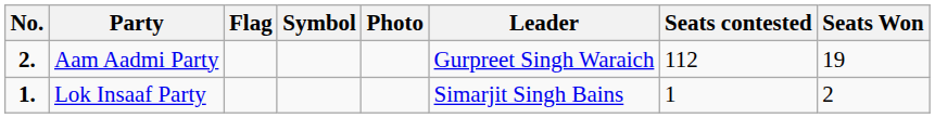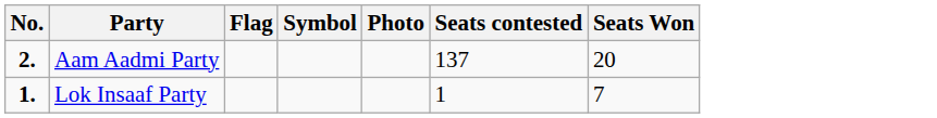- column: Leader | Gurpreet Singh Waraich | Simarjit Singh Bains
Aam Aadmi Party | Seats contested: 112 -> 137
Aam Aadmi Party | Seats Won: 19 -> 20
Lok Insaaf Party | Seats Won: 2 -> 7
